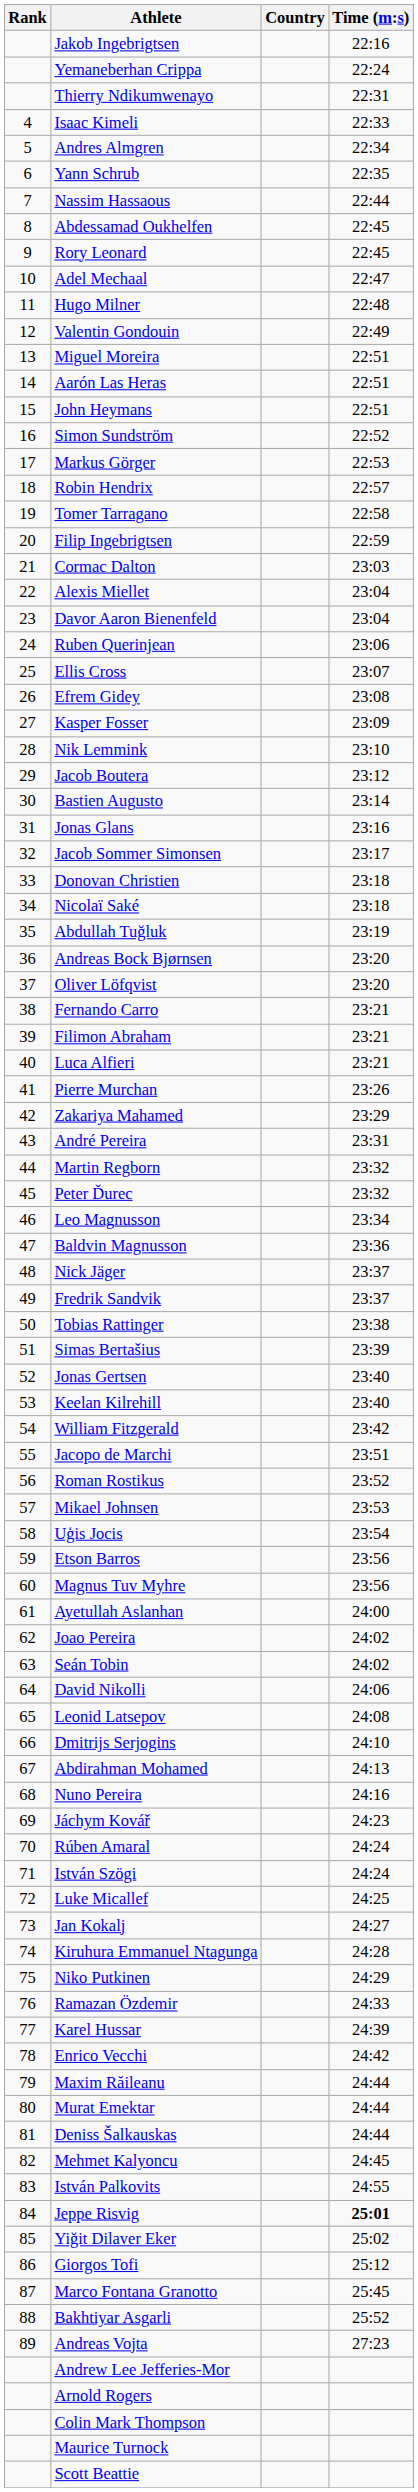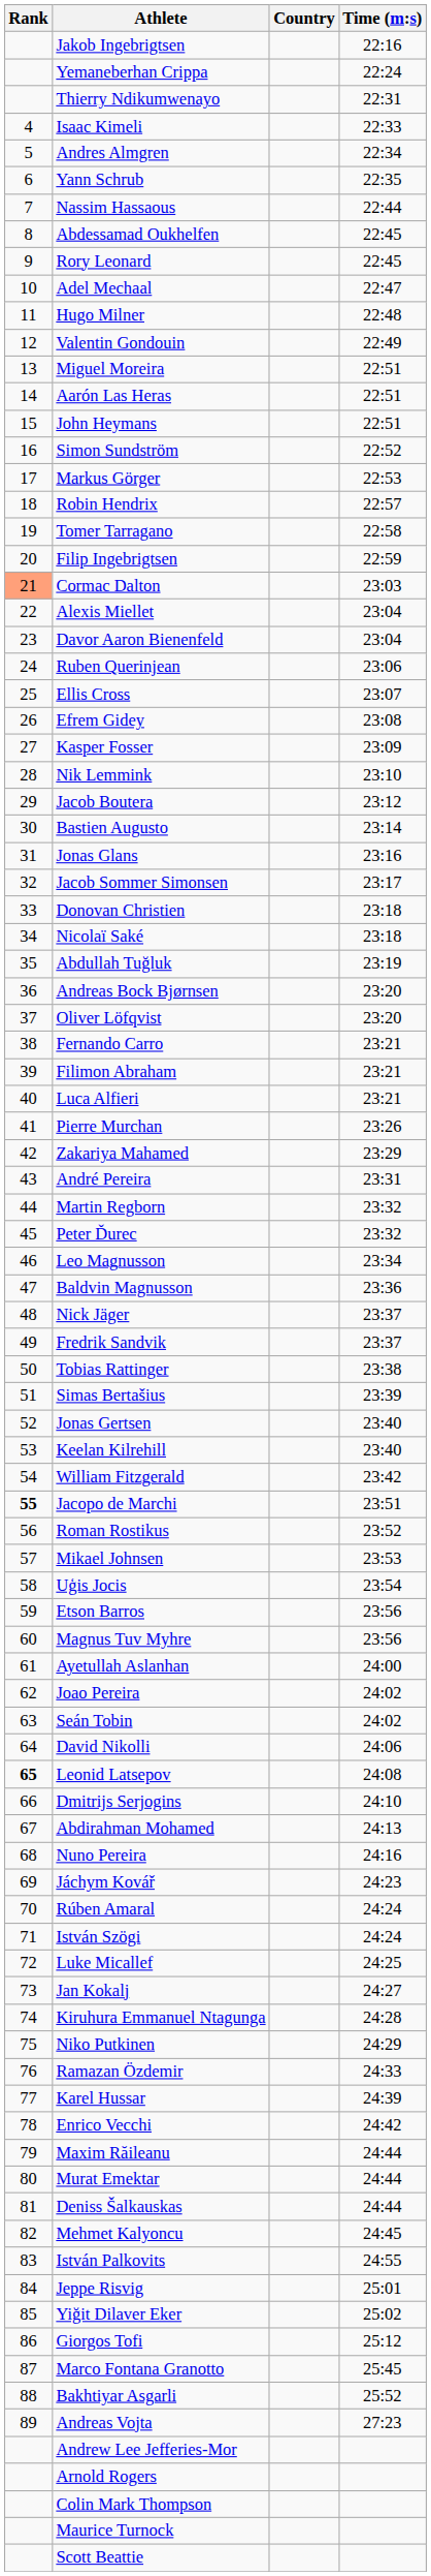Cormac Dalton | Rank: no background -> lightsalmon background
Jacopo de Marchi | Rank: normal -> bold
Leonid Latsepov | Rank: normal -> bold
Jeppe Risvig | Time (m:s): bold -> normal
